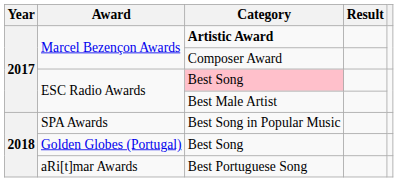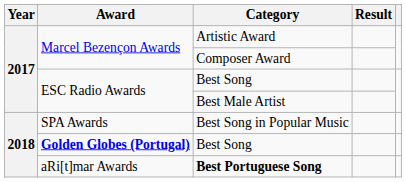Artistic Award | Category: bold -> normal
ESC Radio Awards / Best Song | Category: pink background -> no background
Golden Globes (Portugal) / Best Song | Award: normal -> bold
Best Portuguese Song | Category: normal -> bold
